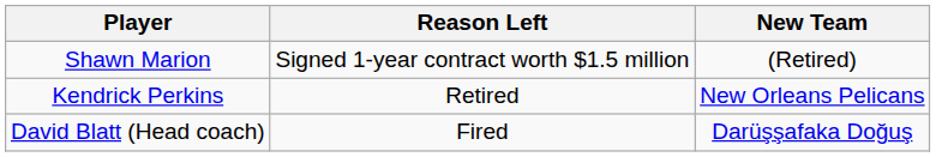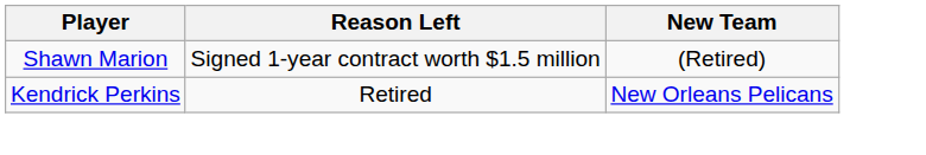- row: David Blatt (Head coach) | Fired | Darüşşafaka Doğuş
